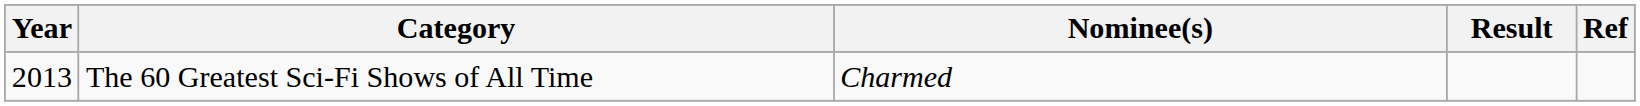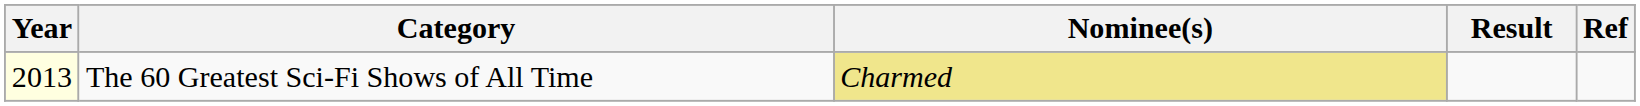row 2 | Year: no background -> lightyellow background
row 2 | Nominee(s): no background -> khaki background
